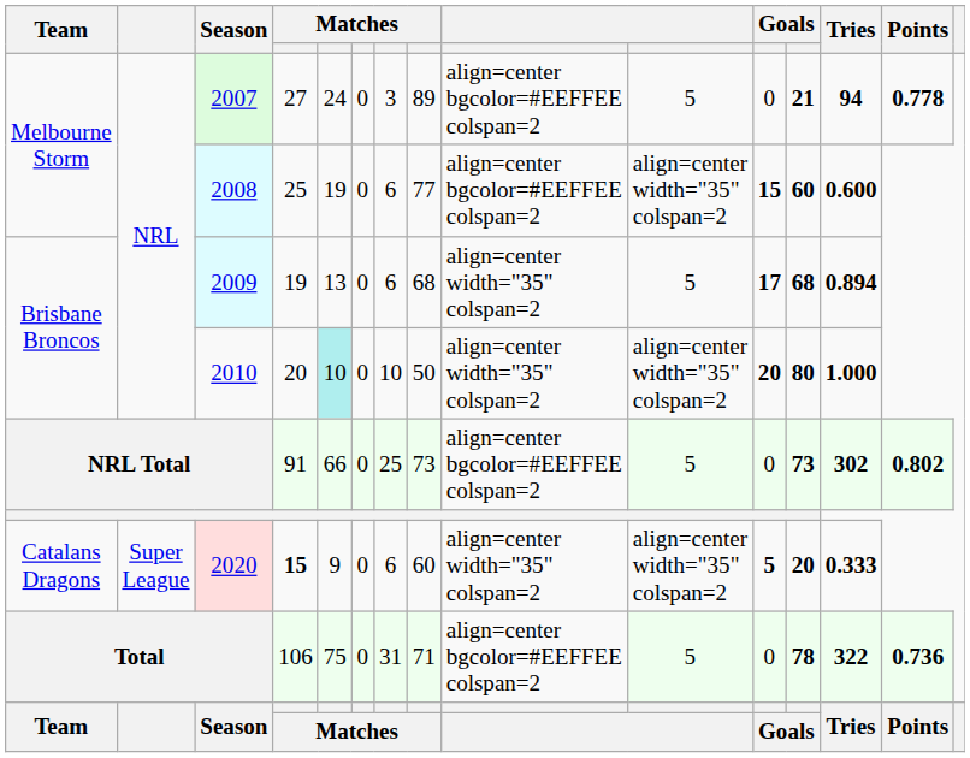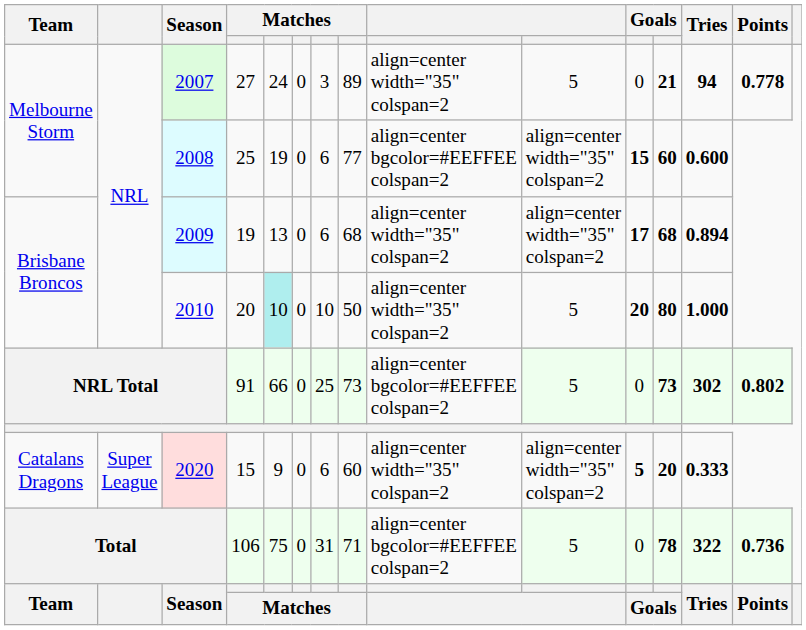2007 | column 9: align=center bgcolor=#EEFFEE colspan=2 -> align=center width="35" colspan=2
2009 | column 10: 5 -> align=center width="35" colspan=2
2010 | column 10: align=center width="35" colspan=2 -> 5
2020 | column 4: bold -> normal
